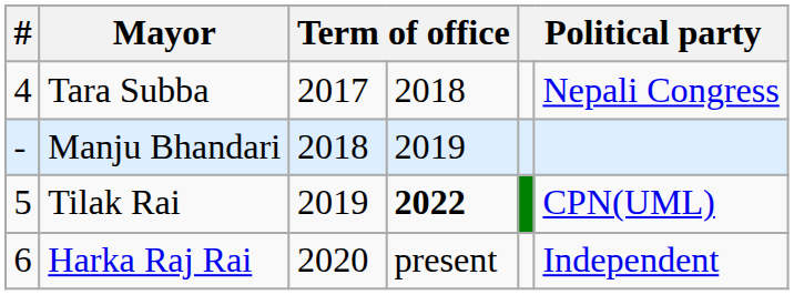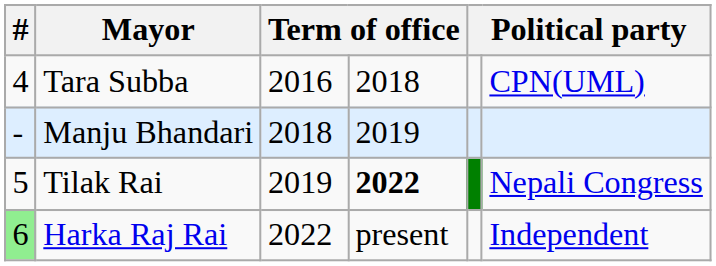Tara Subba | column 3: 2017 -> 2016
Tara Subba | column 6: Nepali Congress -> CPN(UML)
Tilak Rai | column 6: CPN(UML) -> Nepali Congress
Harka Raj Rai | #: no background -> lightgreen background
Harka Raj Rai | column 3: 2020 -> 2022
